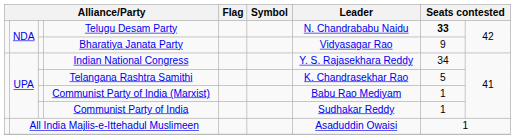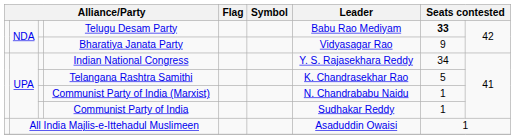Telugu Desam Party | Leader: N. Chandrababu Naidu -> Babu Rao Mediyam
Communist Party of India (Marxist) | Leader: Babu Rao Mediyam -> N. Chandrababu Naidu
